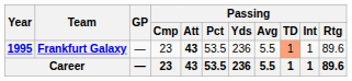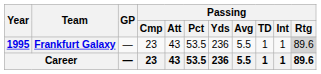Frankfurt Galaxy | Passing / Att: bold -> normal
Frankfurt Galaxy | Passing / TD: lightsalmon background -> no background
Frankfurt Galaxy | Passing / Rtg: no background -> lightgrey background
